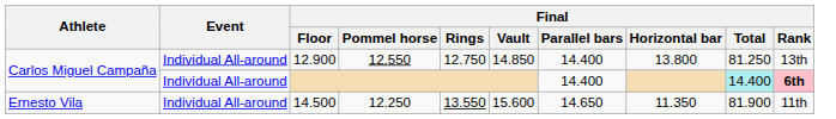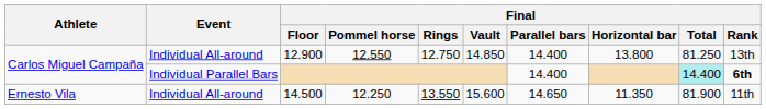row 4 | Event: Individual All-around -> Individual Parallel Bars
row 4 | Final / Rank: pink background -> no background
